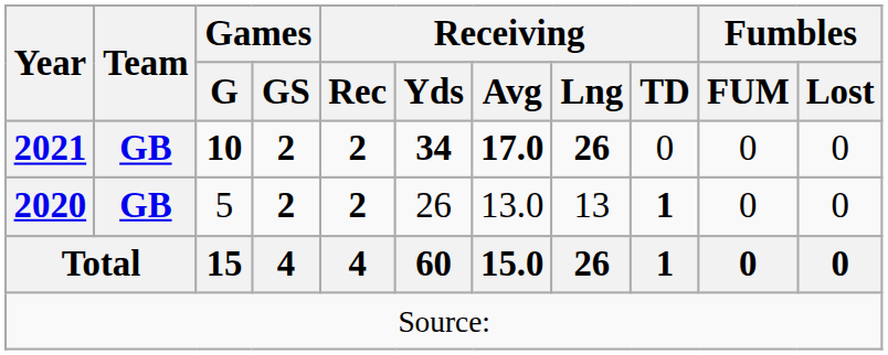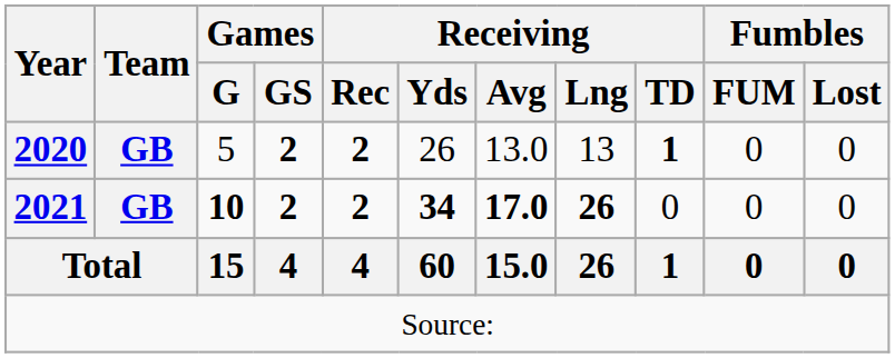rows swapped: 2020 <-> 2021
